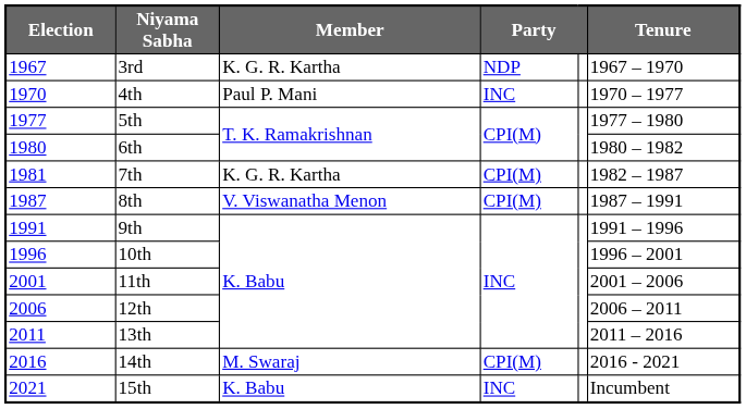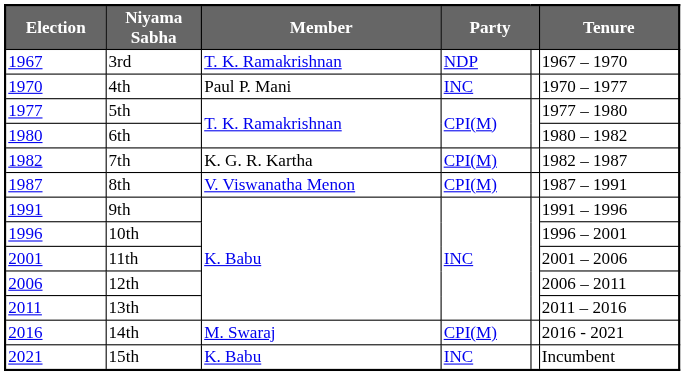3rd | Member: K. G. R. Kartha -> T. K. Ramakrishnan
7th | Election: 1981 -> 1982
